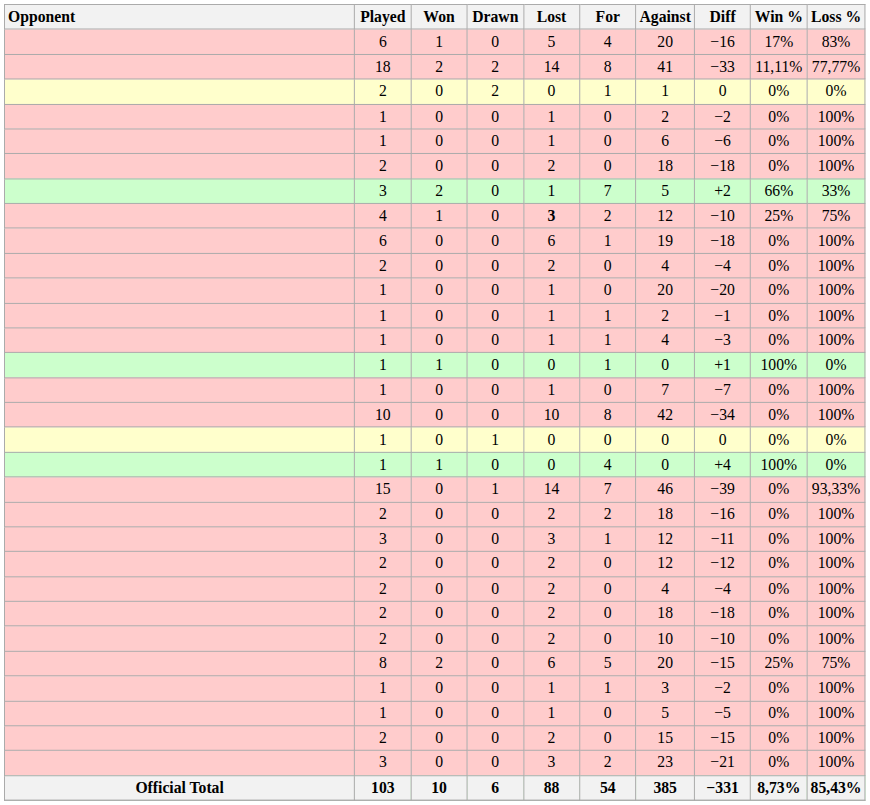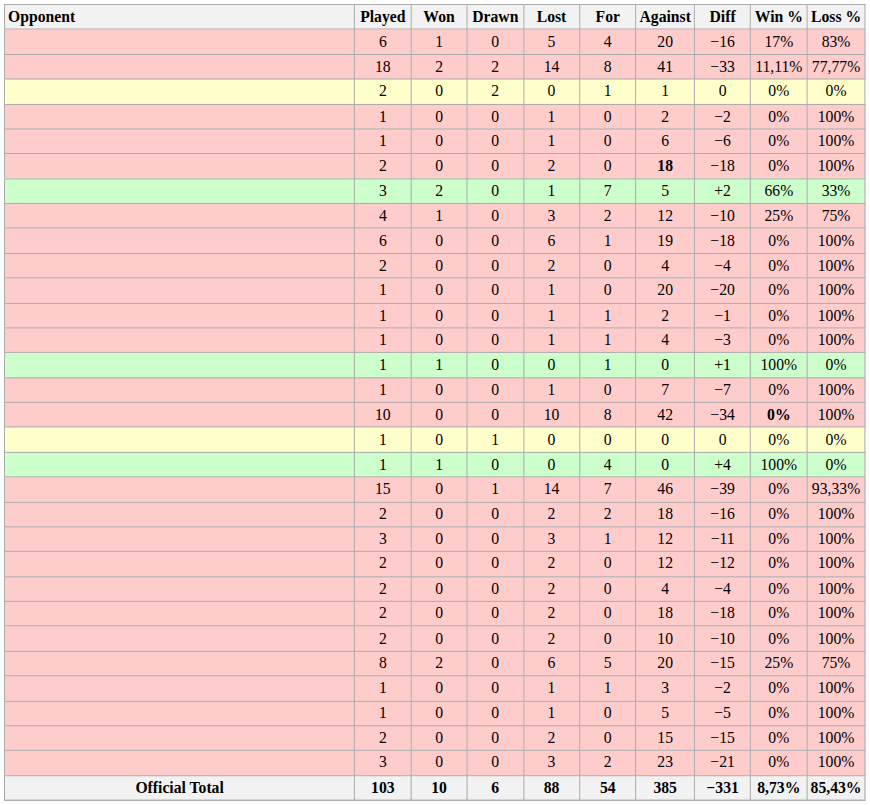row 7 | Against: normal -> bold
row 9 | Lost: bold -> normal
row 17 | Win %: normal -> bold
